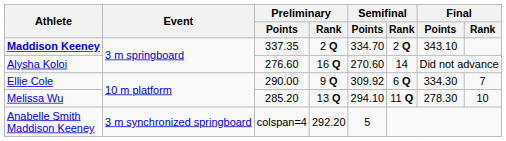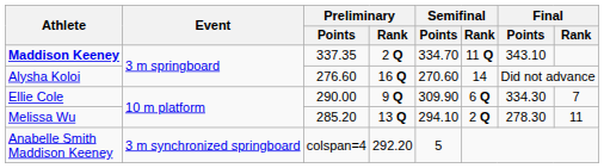Maddison Keeney | Semifinal / Rank: 2 Q -> 11 Q
Ellie Cole | Semifinal / Points: 309.92 -> 309.90
Melissa Wu | Semifinal / Rank: 11 Q -> 2 Q
Melissa Wu | Final / Rank: 10 -> 11
